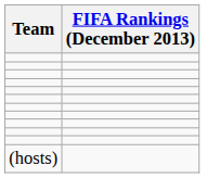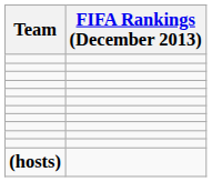row 13 | Team: normal -> bold
